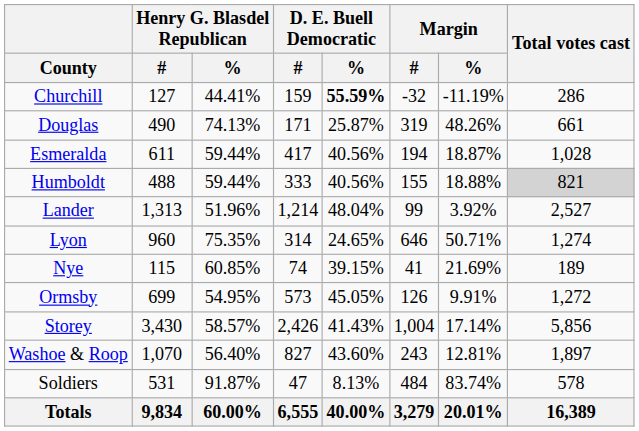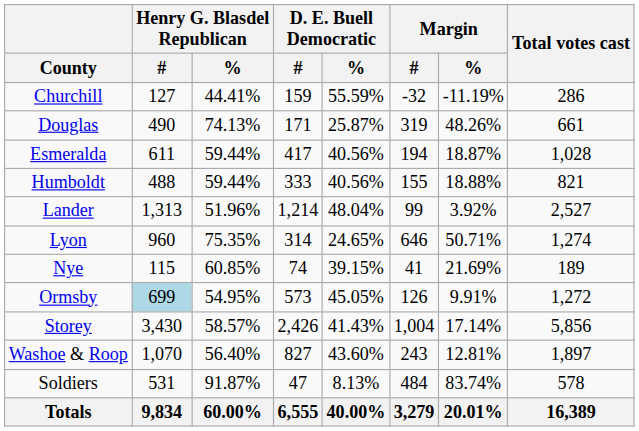Churchill | D. E. Buell Democratic / %: bold -> normal
Humboldt | Total votes cast: lightgrey background -> no background
Ormsby | Henry G. Blasdel Republican / #: no background -> lightblue background
